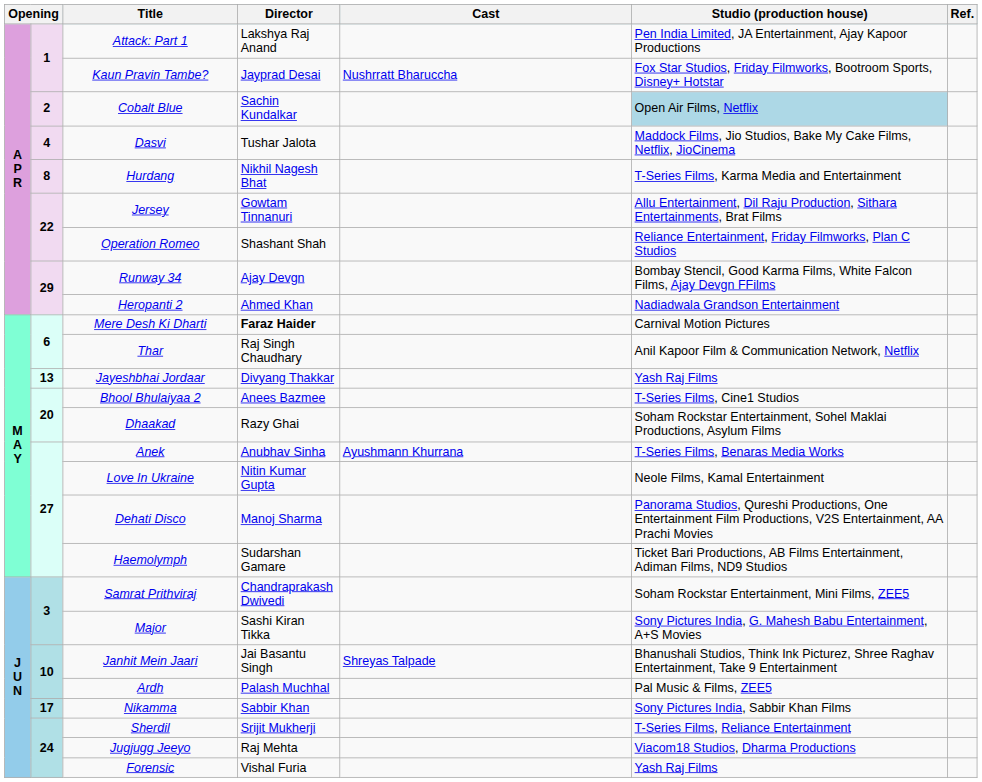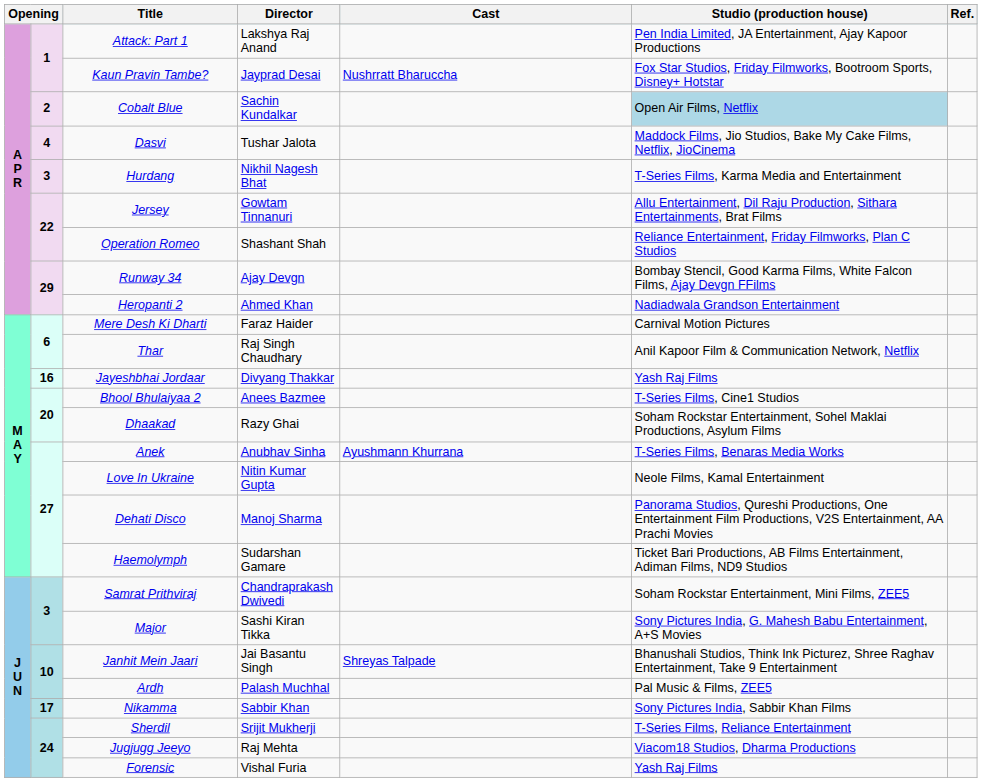Hurdang | column 2: 8 -> 3
Mere Desh Ki Dharti | Director: bold -> normal
Jayeshbhai Jordaar | column 2: 13 -> 16
